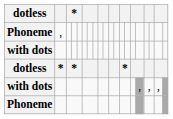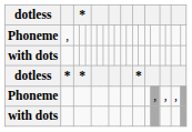row 5 | dotless: with dots -> Phoneme
row 6 | dotless: Phoneme -> with dots
